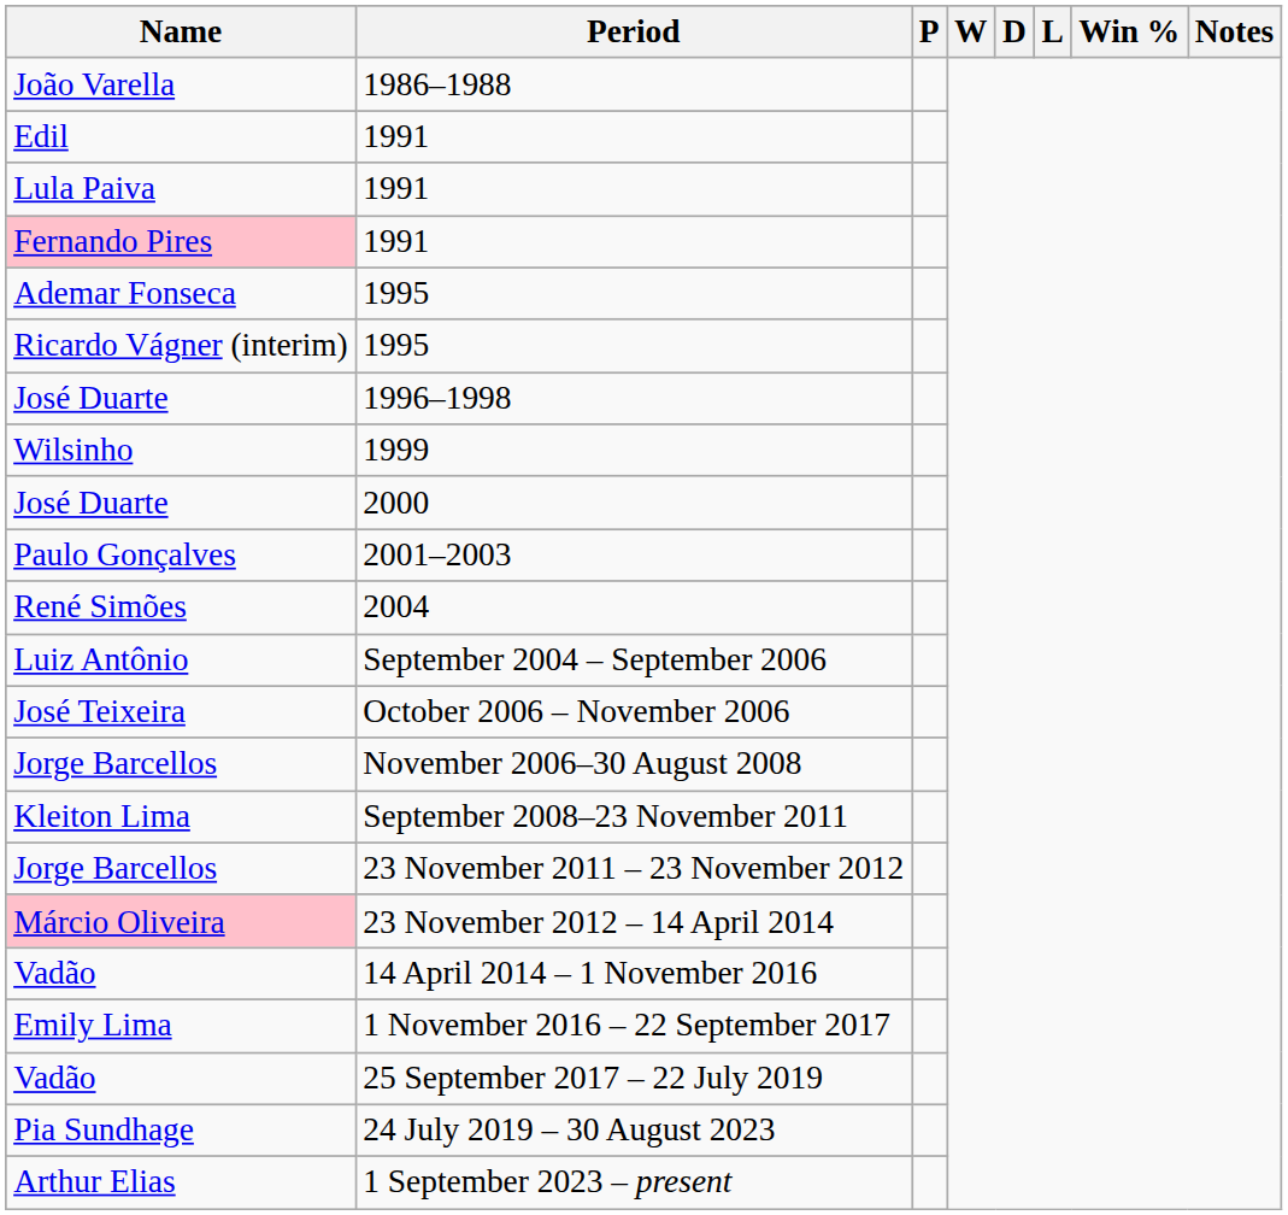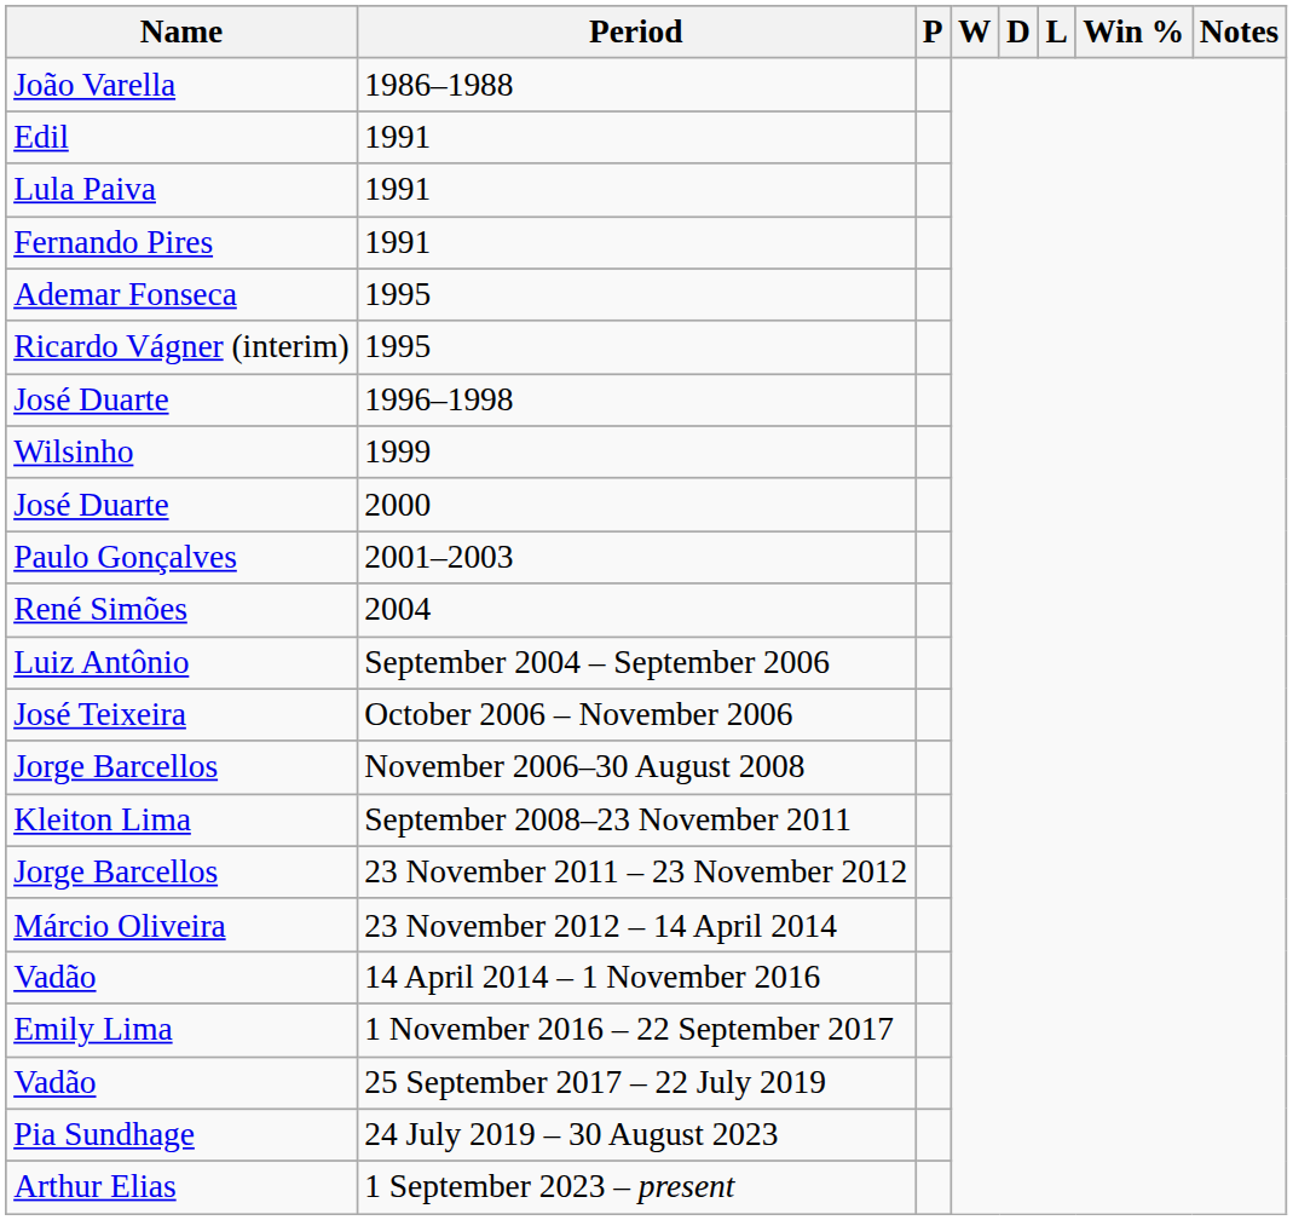Fernando Pires | Name: pink background -> no background
Márcio Oliveira | Name: pink background -> no background
